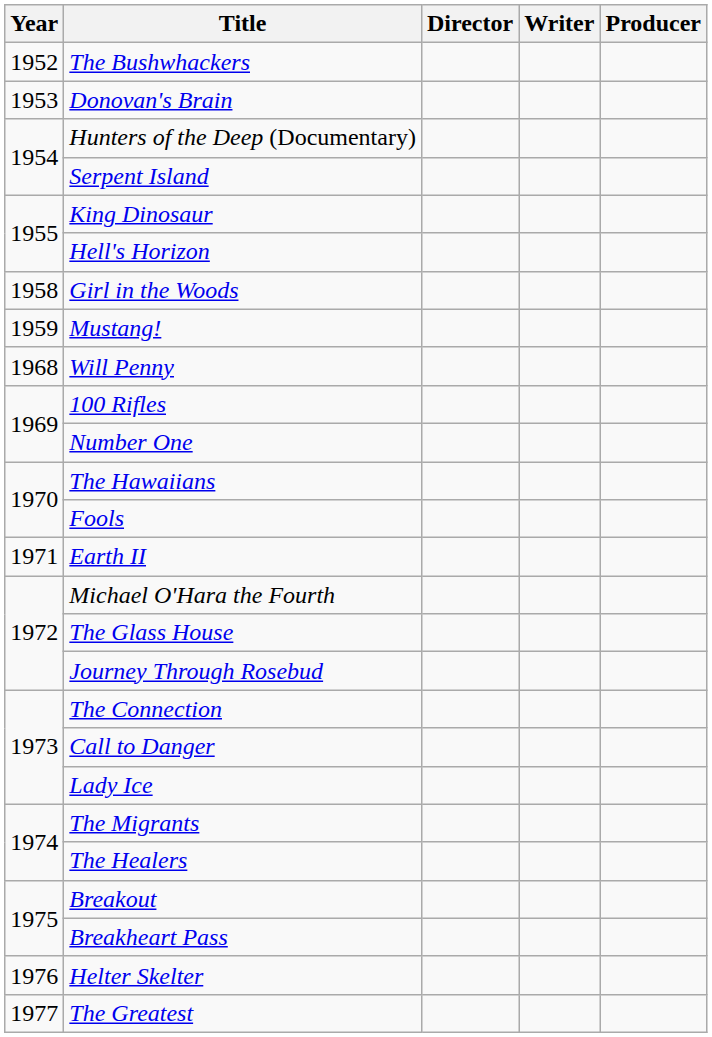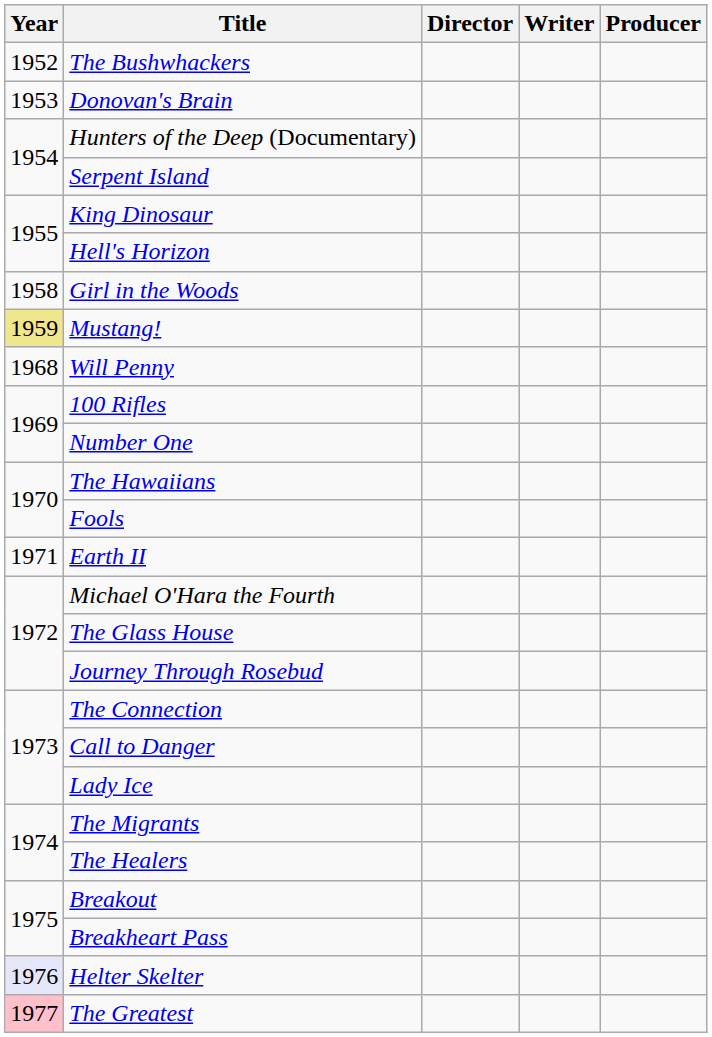Mustang! | Year: no background -> khaki background
Helter Skelter | Year: no background -> lavender background
The Greatest | Year: no background -> pink background
